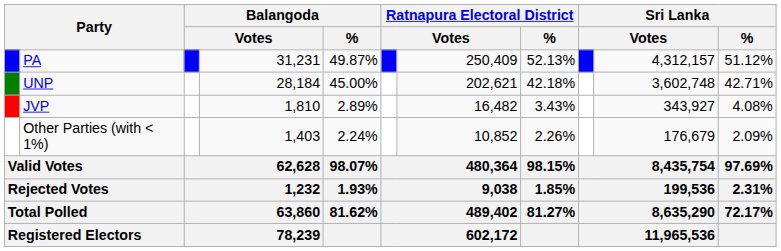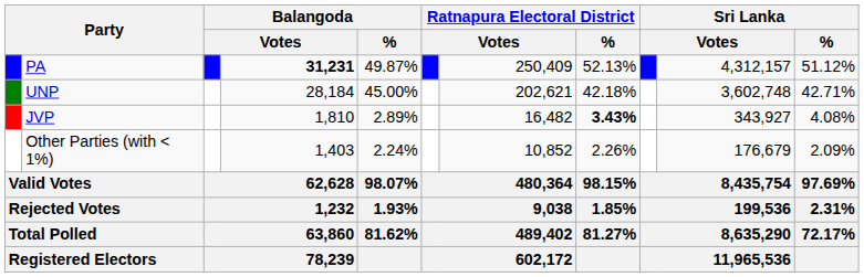PA | column 4: normal -> bold
JVP | Ratnapura Electoral District / %: normal -> bold
